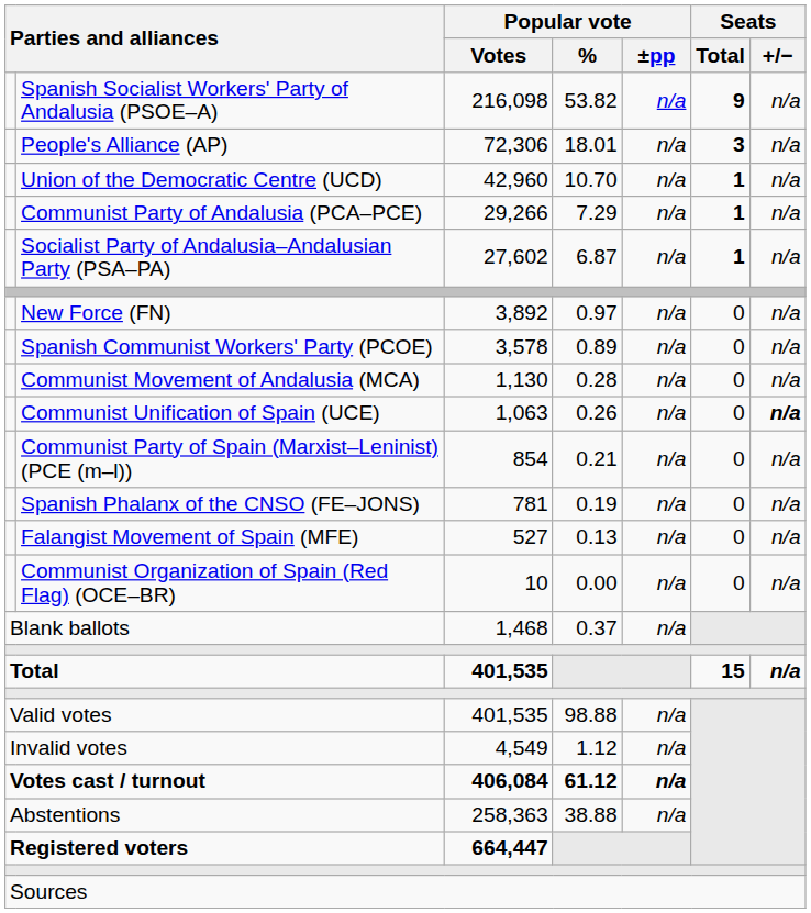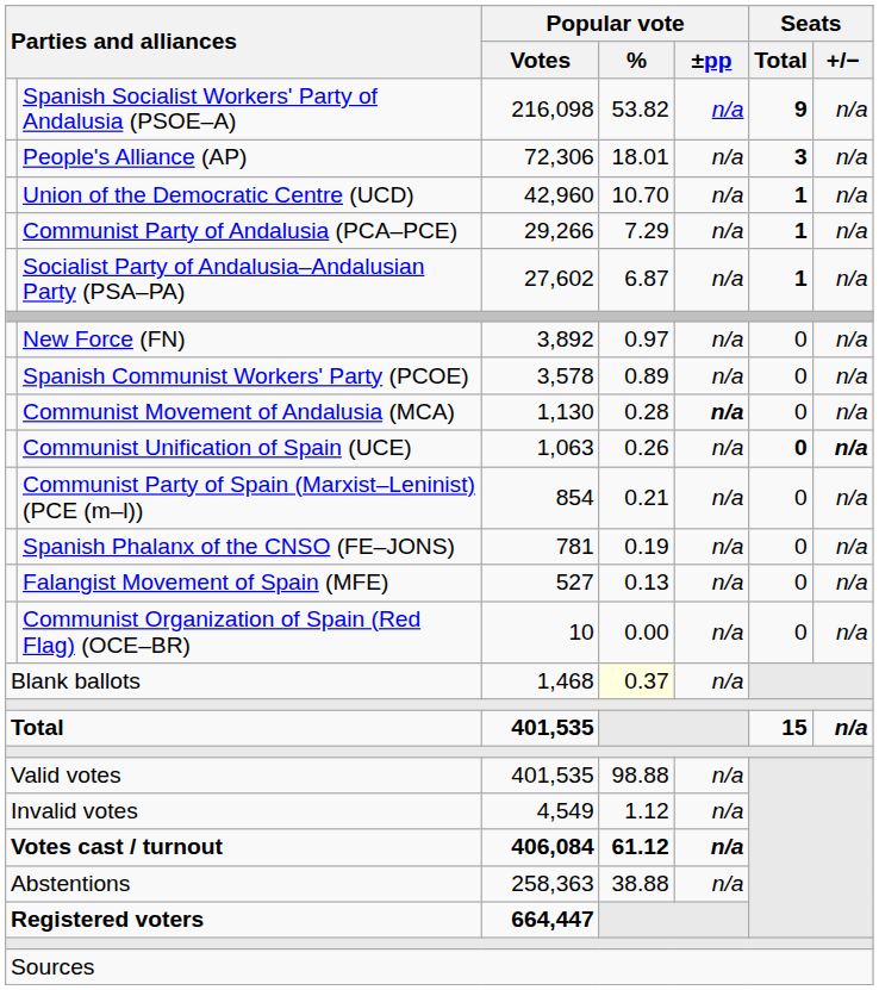Communist Movement of Andalusia (MCA) | Popular vote / ±pp: normal -> bold
Communist Unification of Spain (UCE) | Seats / Total: normal -> bold
Blank ballots | Popular vote / %: no background -> lightyellow background
